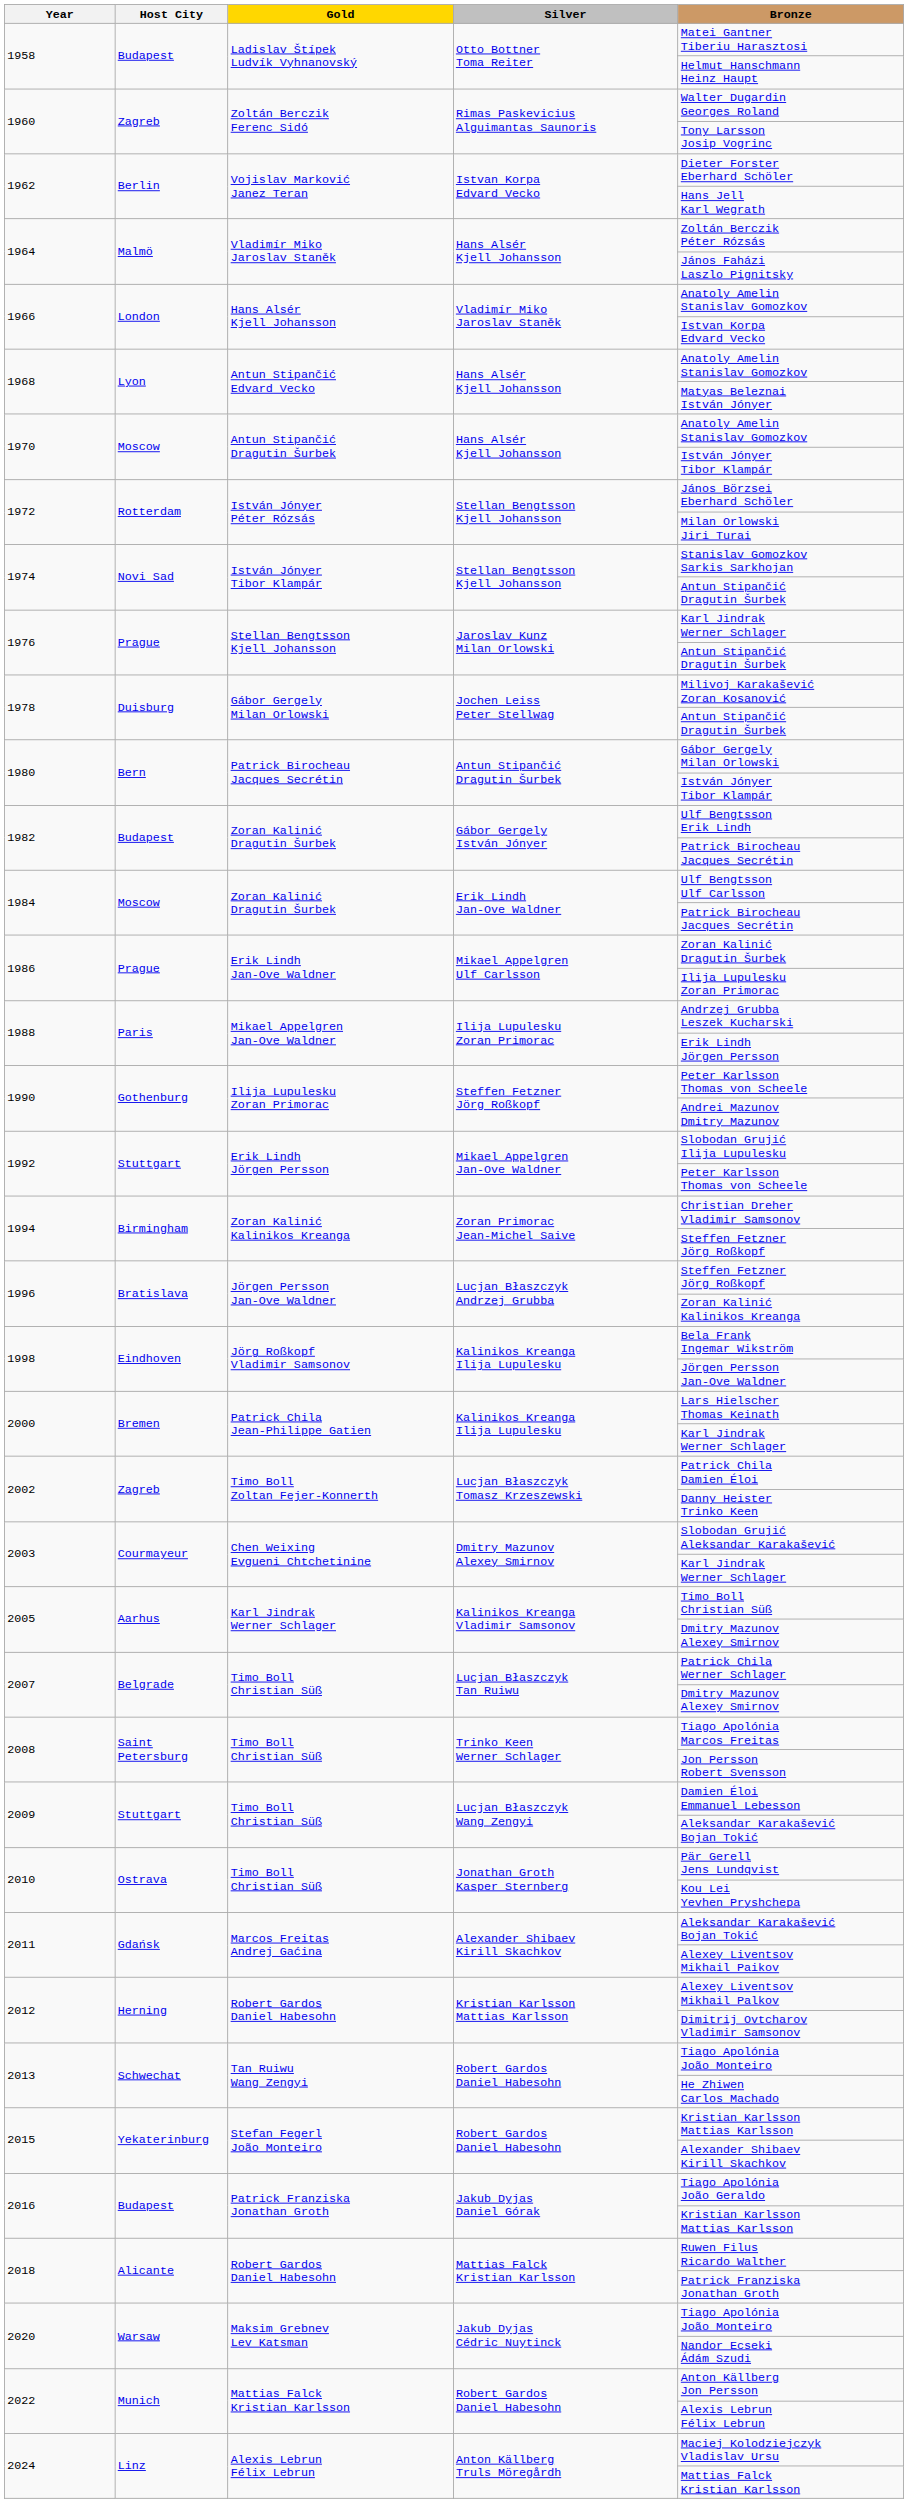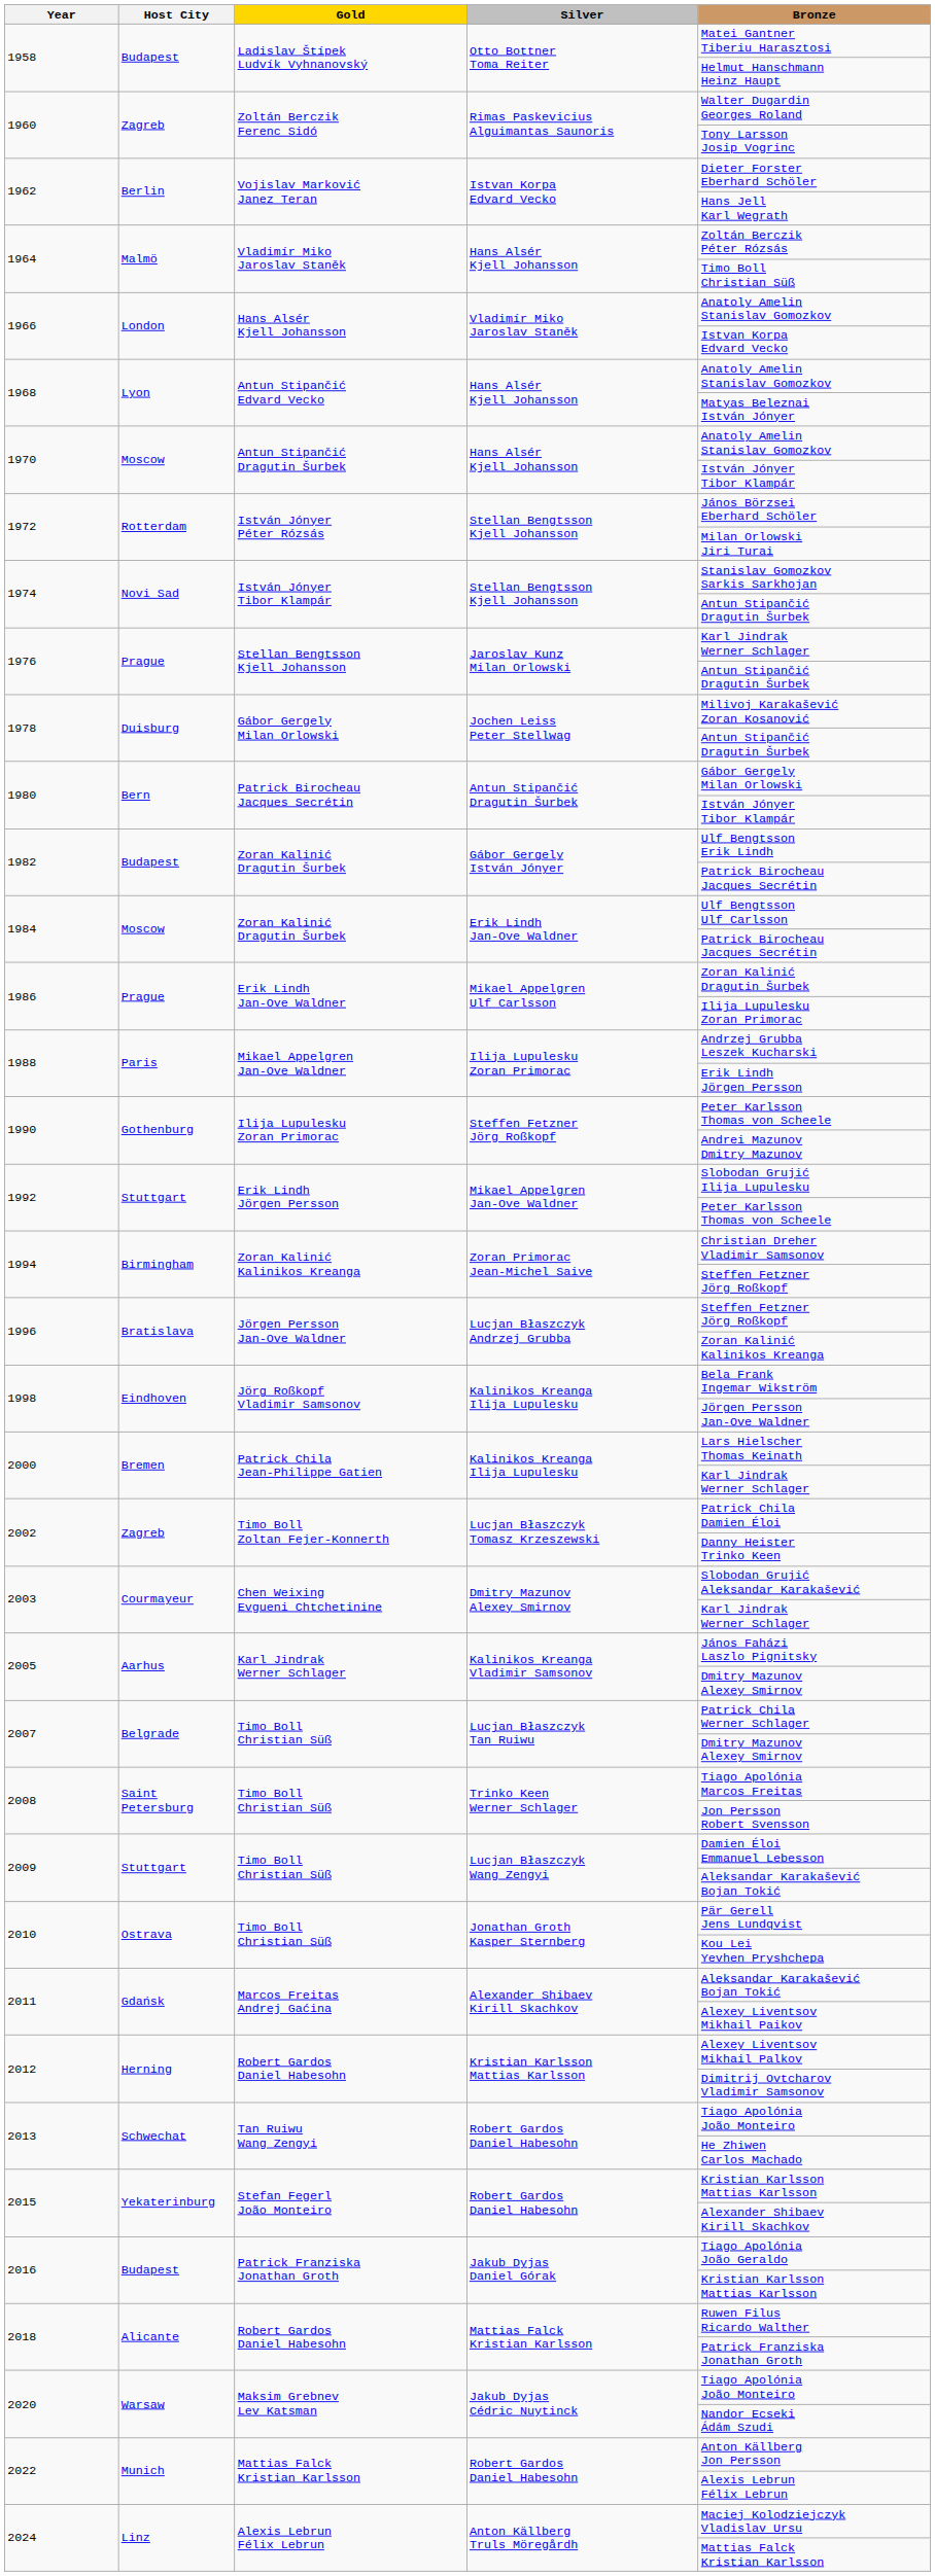row 9 | Bronze: János Faházi Laszlo Pignitsky -> Timo Boll Christian Süß
row 50 | Bronze: Timo Boll Christian Süß -> János Faházi Laszlo Pignitsky
